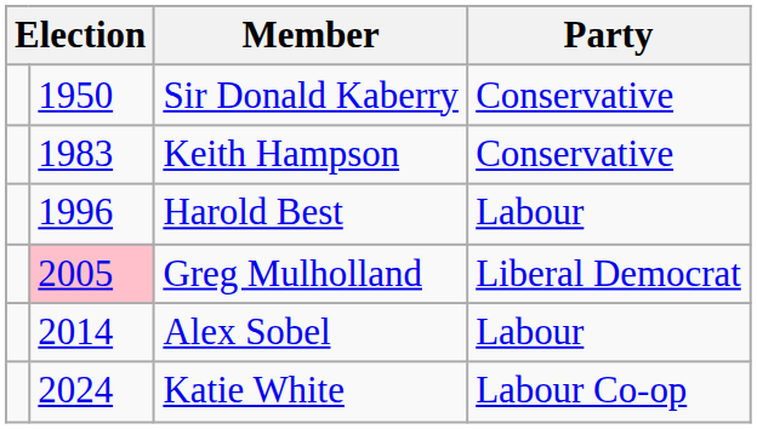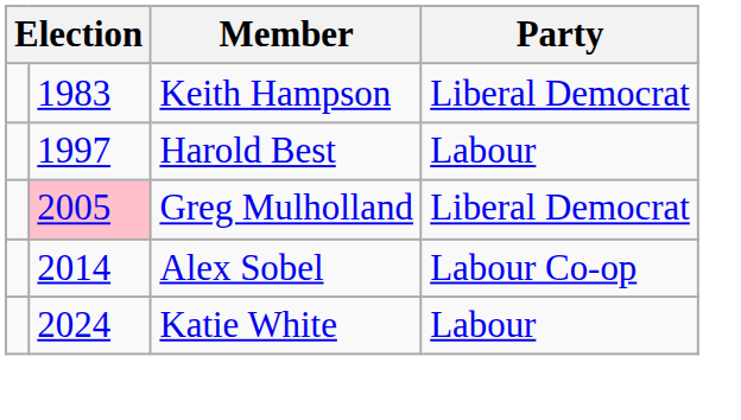- row: 1950 | Sir Donald Kaberry | Conservative
Keith Hampson | Party: Conservative -> Liberal Democrat
Harold Best | column 2: 1996 -> 1997
Alex Sobel | Party: Labour -> Labour Co-op
Katie White | Party: Labour Co-op -> Labour
